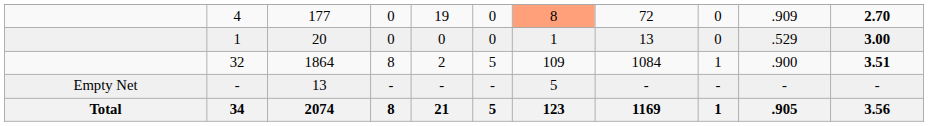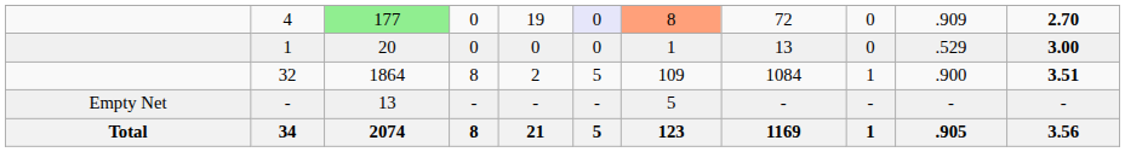4 | column 3: no background -> lightgreen background
4 | column 6: no background -> lavender background
